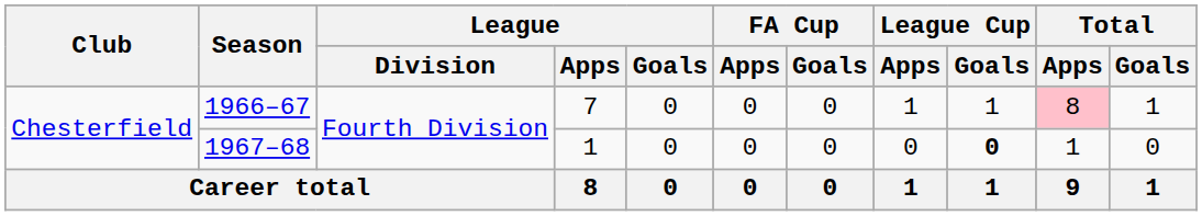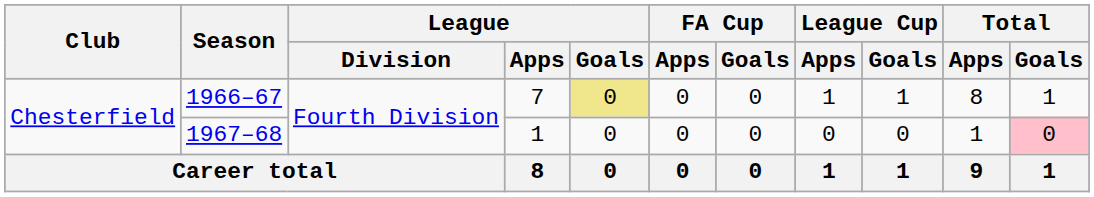1966–67 | League / Goals: no background -> khaki background
1966–67 | Total / Apps: pink background -> no background
1967–68 | League Cup / Goals: bold -> normal
1967–68 | Total / Goals: no background -> pink background
